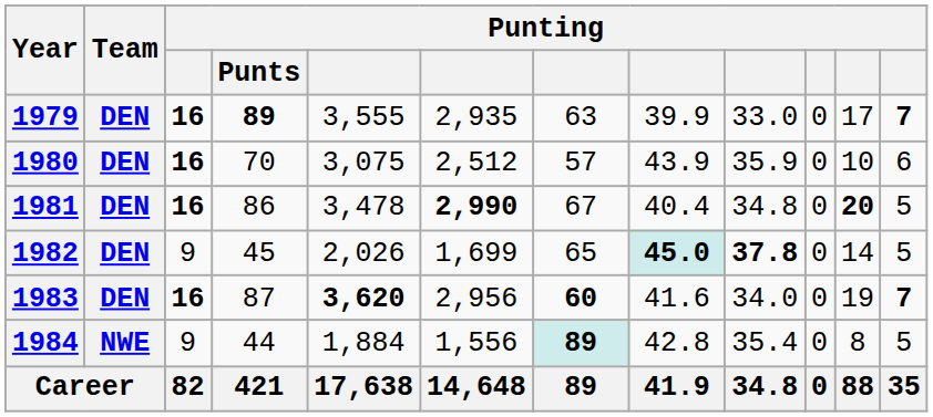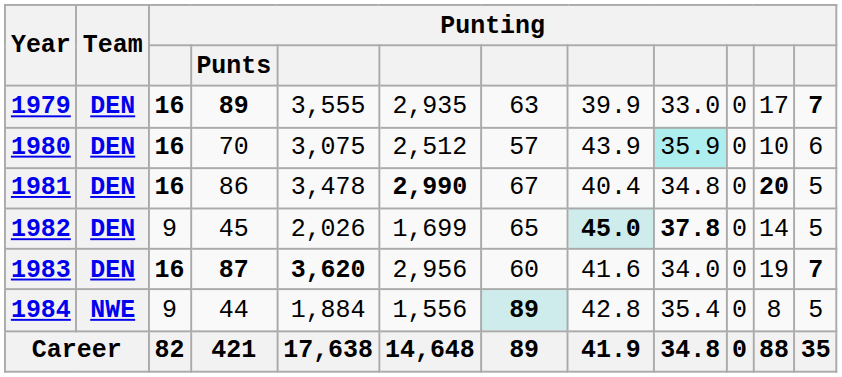1980 | column 9: no background -> paleturquoise background
1983 | Punting / Punts: normal -> bold
1983 | column 7: bold -> normal
